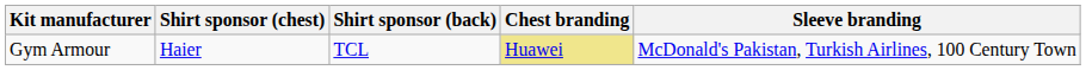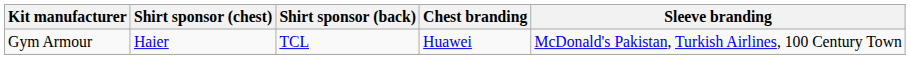Gym Armour | Chest branding: khaki background -> no background
